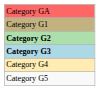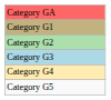row 3 | column 1: bold -> normal
row 4 | column 1: bold -> normal
